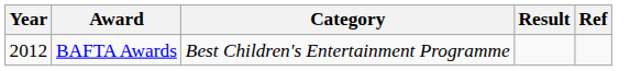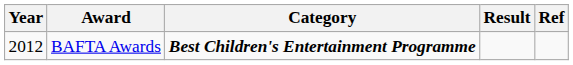BAFTA Awards | Category: normal -> bold
